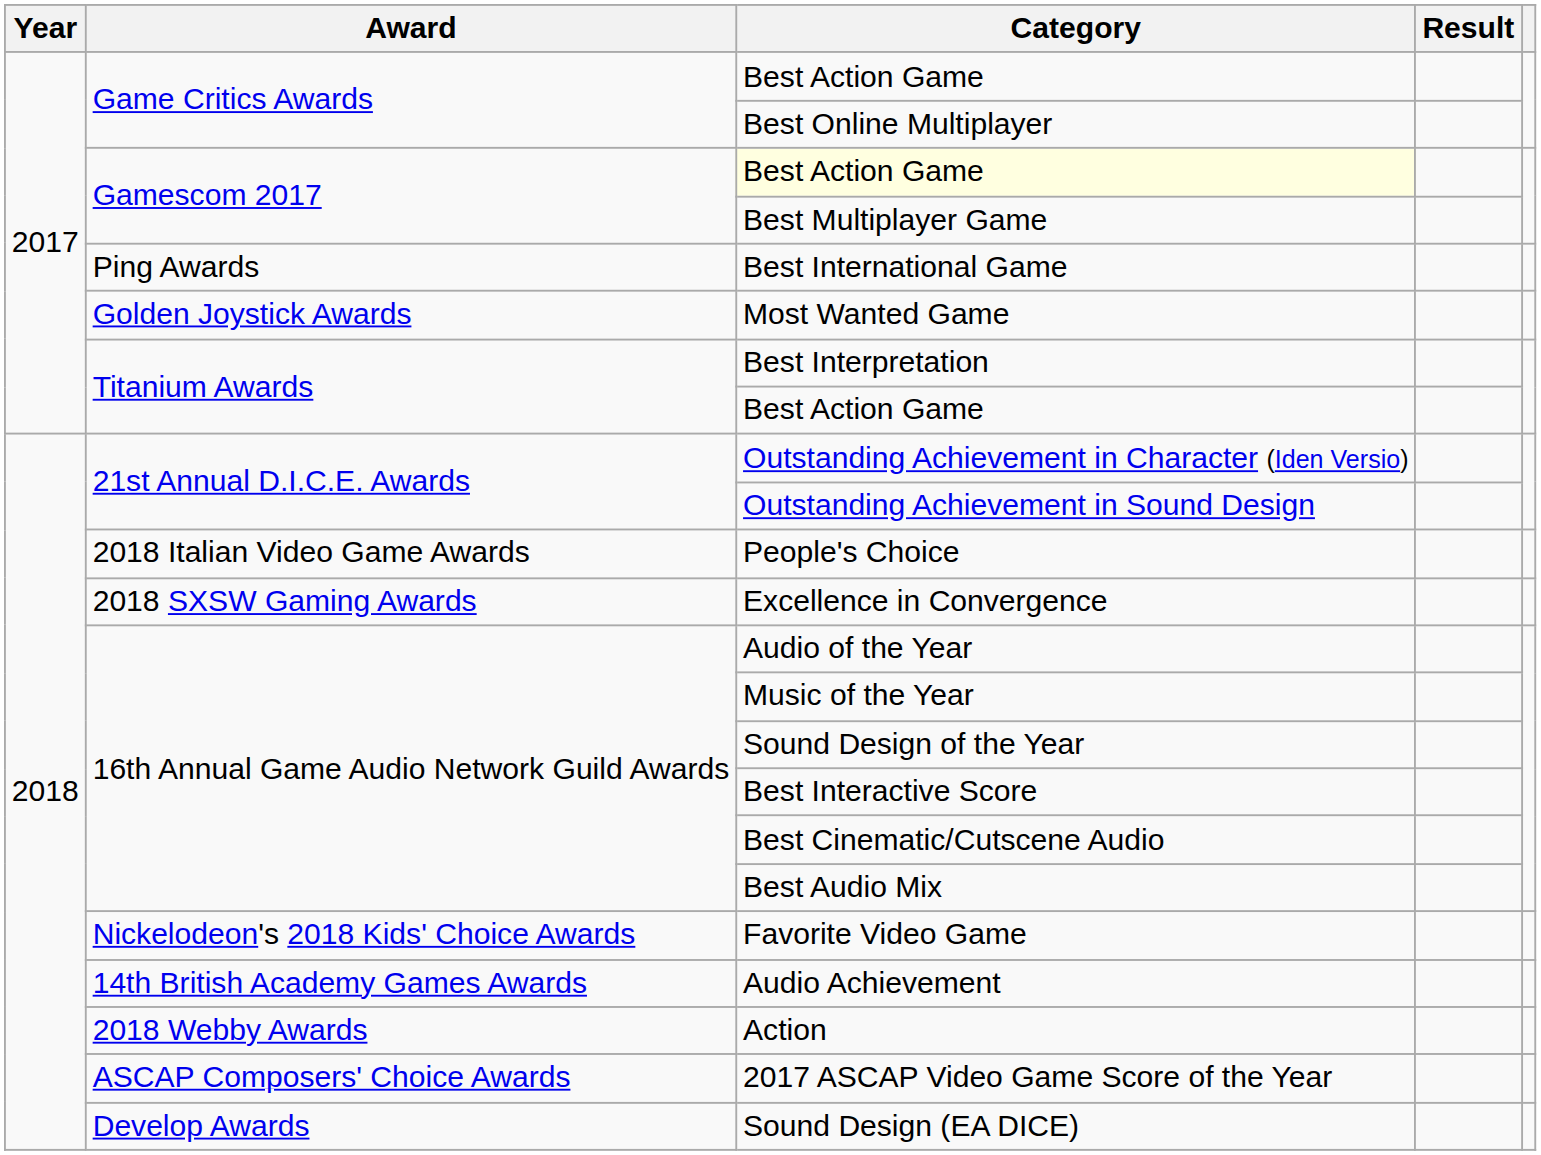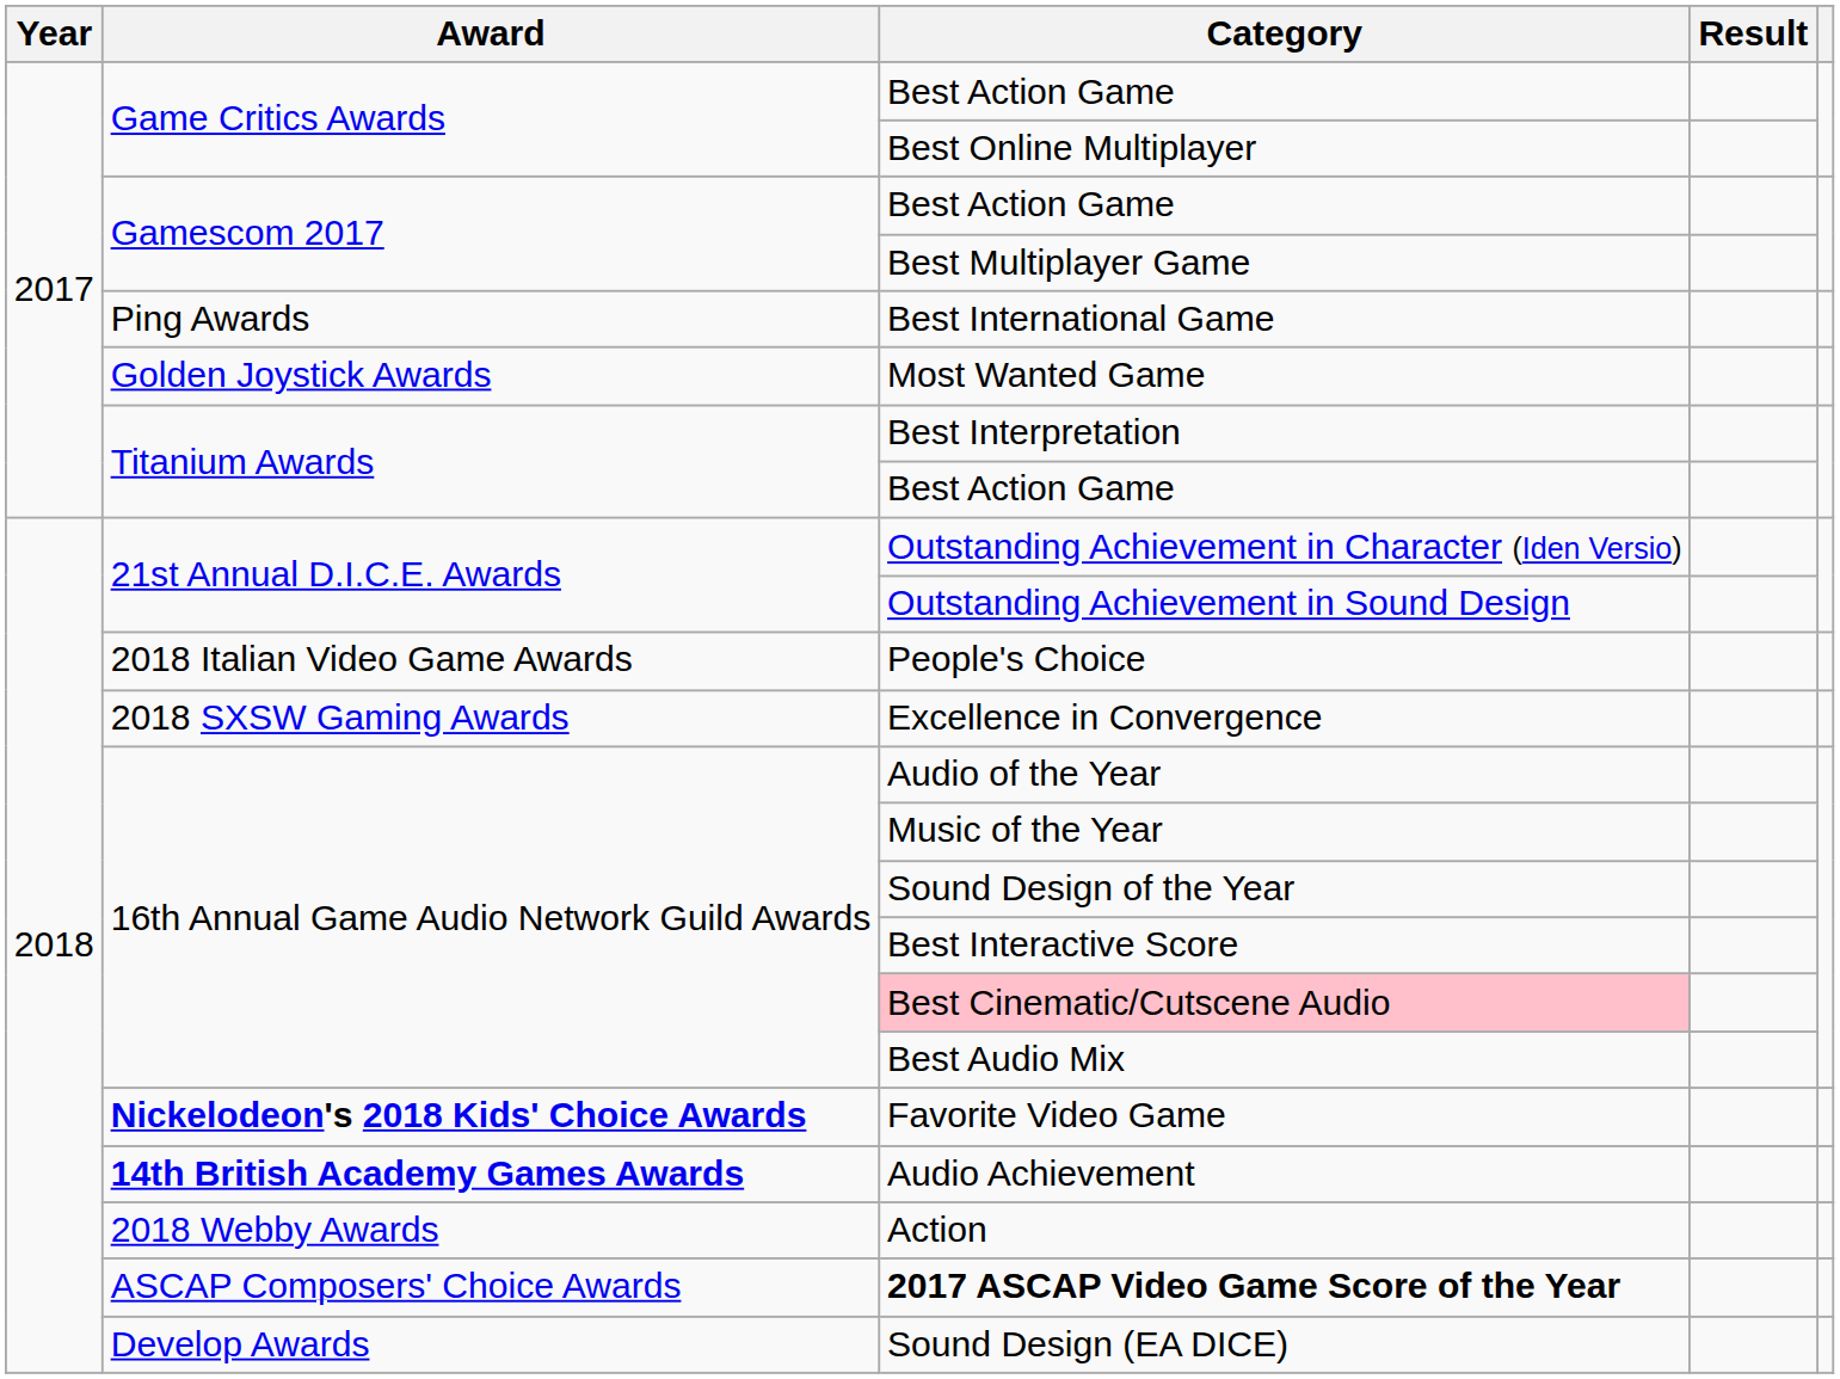Gamescom 2017 / Best Action Game | Category: lightyellow background -> no background
Best Cinematic/Cutscene Audio | Category: no background -> pink background
Favorite Video Game | Award: normal -> bold
Audio Achievement | Award: normal -> bold
2017 ASCAP Video Game Score of the Year | Category: normal -> bold
